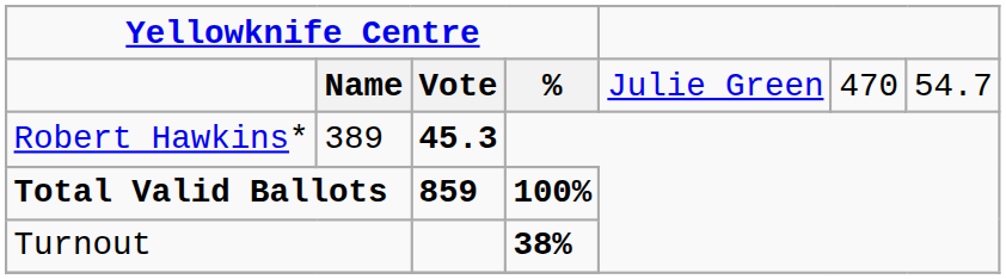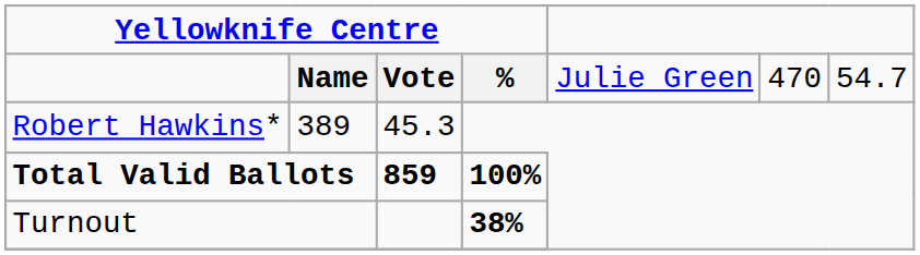Robert Hawkins* | column 3: bold -> normal
